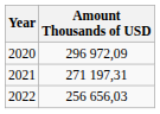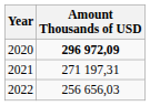2020 | Amount Thousands of USD: normal -> bold
